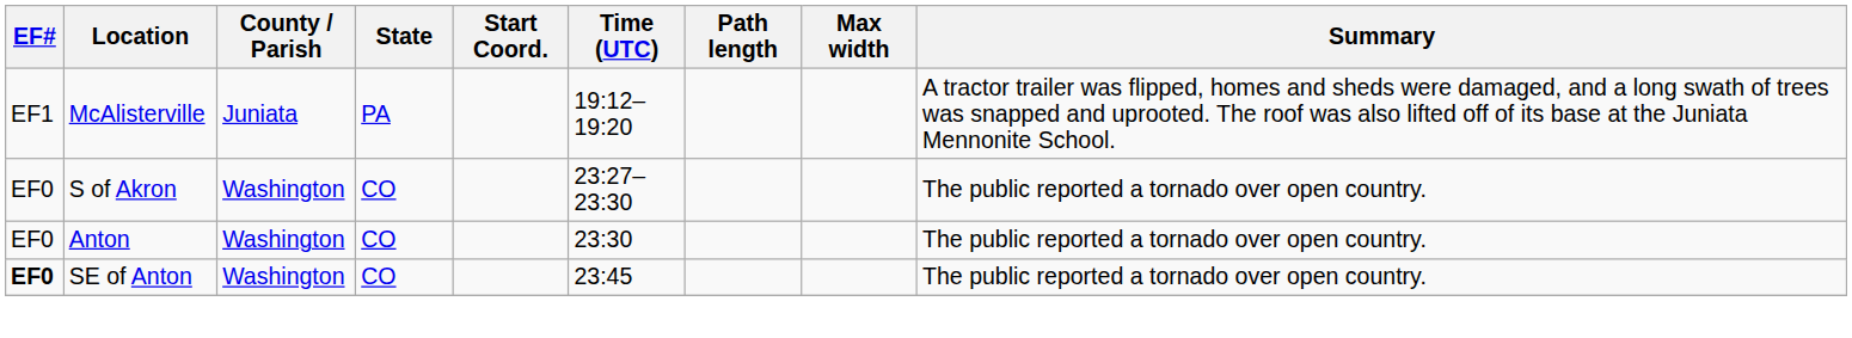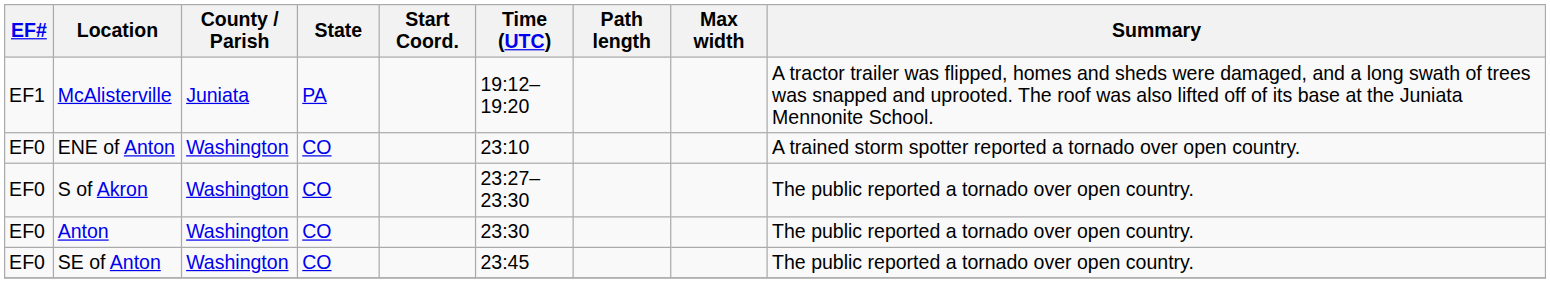+ row: EF0 | ENE of Anton | Washington | CO | 23:10 | A trained storm spotter reported a tornado over open country.
SE of Anton | EF#: bold -> normal
